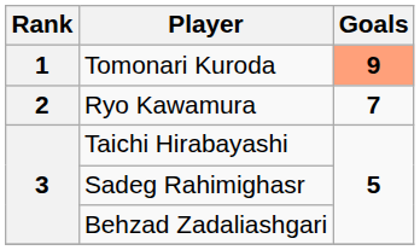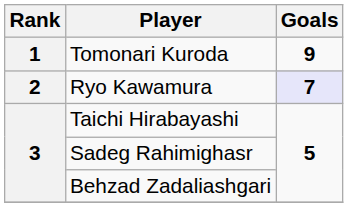Tomonari Kuroda | Goals: lightsalmon background -> no background
Ryo Kawamura | Goals: no background -> lavender background
